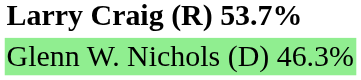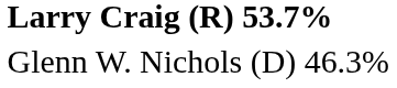row 2 | column 1: lightgreen background -> no background
